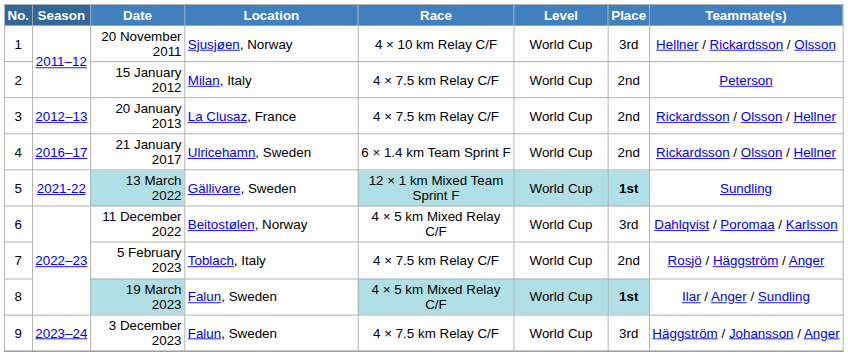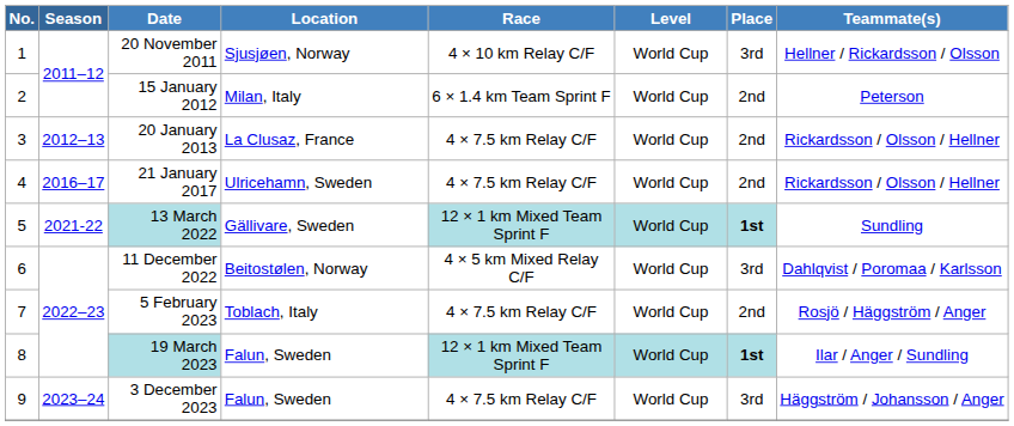15 January 2012 | Race: 4 × 7.5 km Relay C/F -> 6 × 1.4 km Team Sprint F
21 January 2017 | Race: 6 × 1.4 km Team Sprint F -> 4 × 7.5 km Relay C/F
19 March 2023 | Race: 4 × 5 km Mixed Relay C/F -> 12 × 1 km Mixed Team Sprint F
